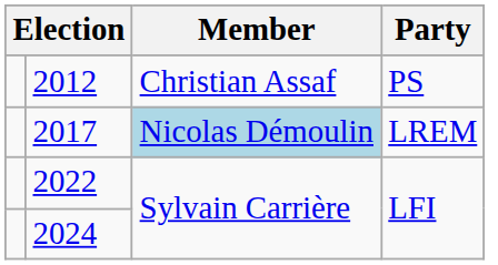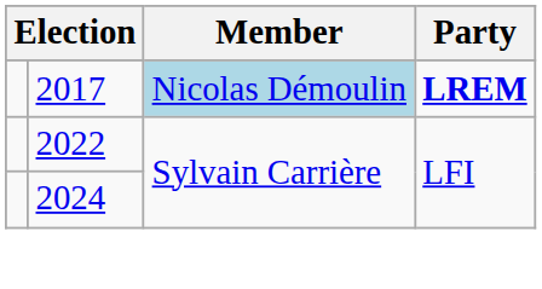- row: 2012 | Christian Assaf | PS
2017 | Party: normal -> bold
